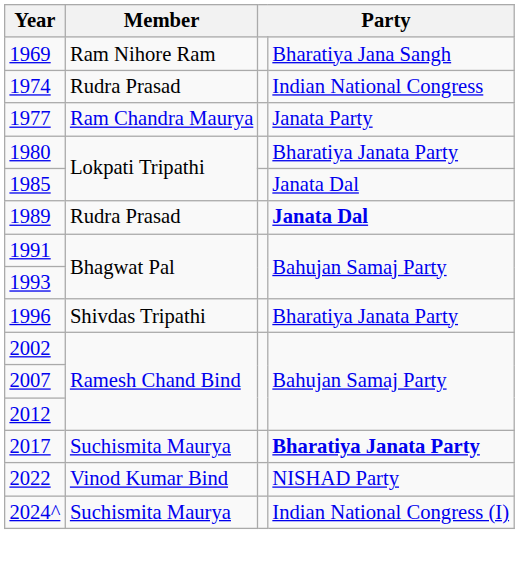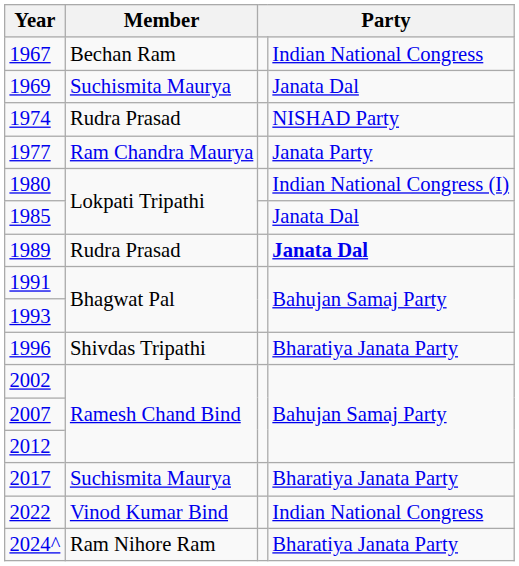+ row: 1967 | Bechan Ram | Indian National Congress
1969 | Member: Ram Nihore Ram -> Suchismita Maurya
1969 | column 4: Bharatiya Jana Sangh -> Janata Dal
1974 | column 4: Indian National Congress -> NISHAD Party
1980 | column 4: Bharatiya Janata Party -> Indian National Congress (I)
2017 | column 4: bold -> normal
2022 | column 4: NISHAD Party -> Indian National Congress
2024^ | Member: Suchismita Maurya -> Ram Nihore Ram
2024^ | column 4: Indian National Congress (I) -> Bharatiya Janata Party
